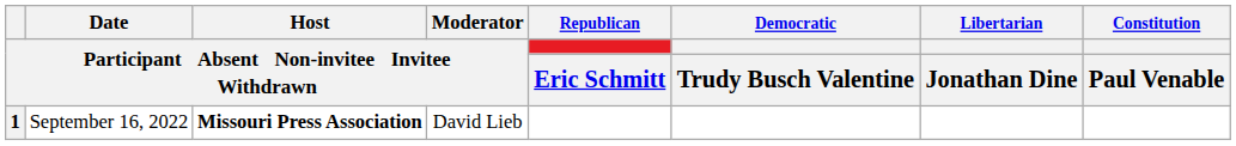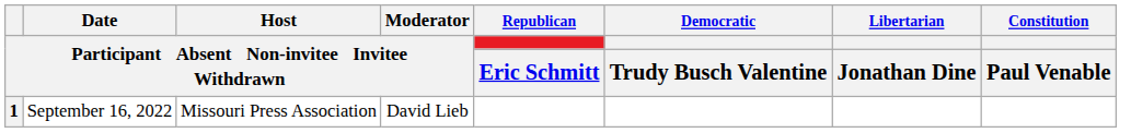1 | Host / Participant Absent Non-invitee Invitee Withdrawn: bold -> normal
